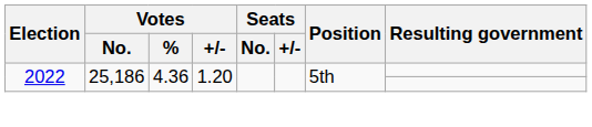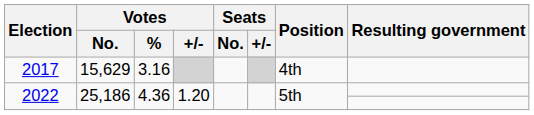+ row: 2017 | 15,629 | 3.16 | 4th
